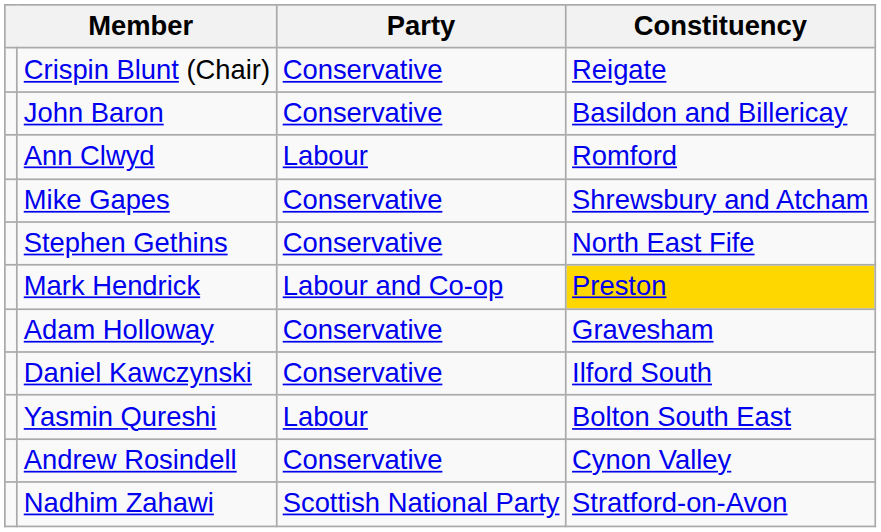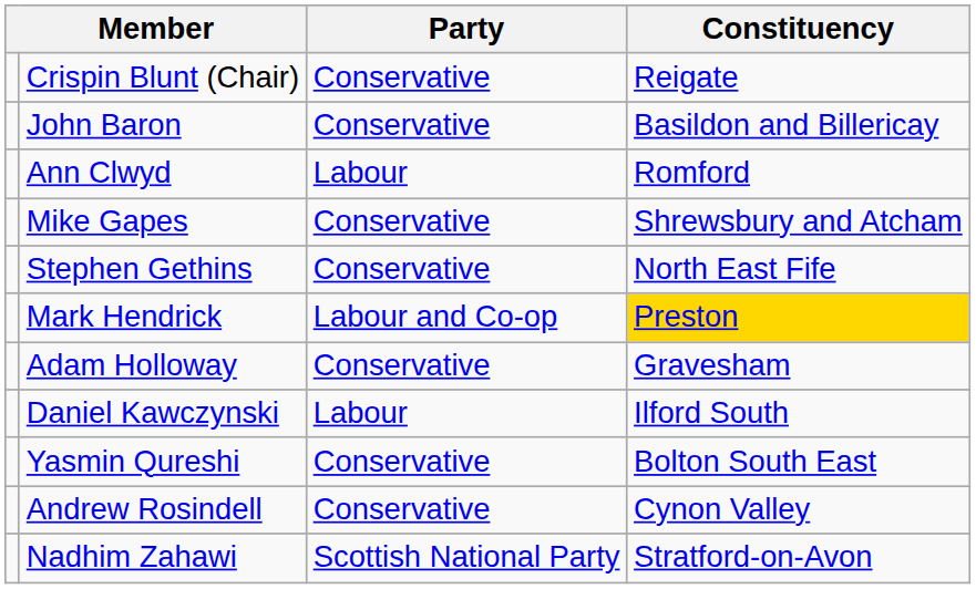Daniel Kawczynski | Party: Conservative -> Labour
Yasmin Qureshi | Party: Labour -> Conservative
